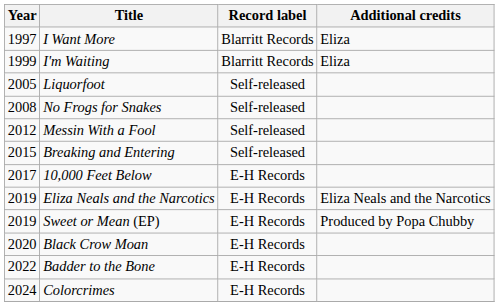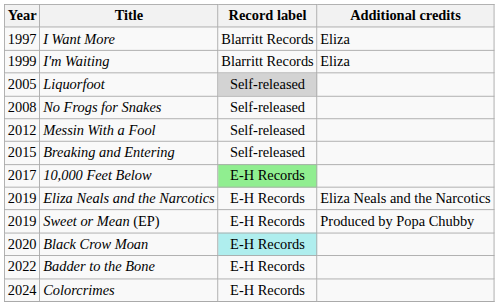Liquorfoot | Record label: no background -> lightgrey background
10,000 Feet Below | Record label: no background -> lightgreen background
Black Crow Moan | Record label: no background -> paleturquoise background
